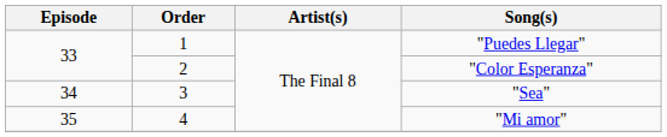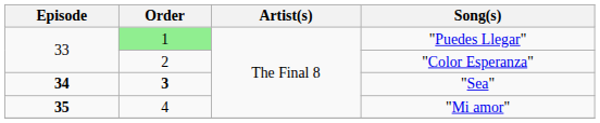"Puedes Llegar" | Order: no background -> lightgreen background
"Sea" | Episode: normal -> bold
"Sea" | Order: normal -> bold
"Mi amor" | Episode: normal -> bold
